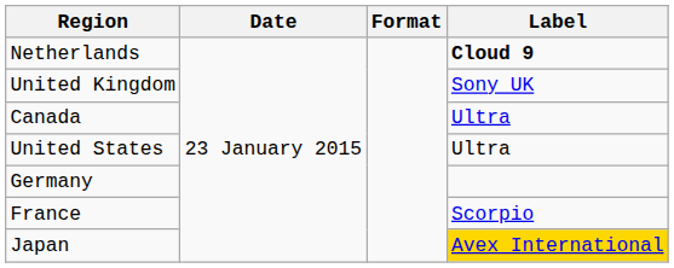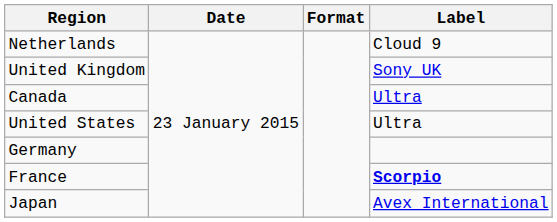Netherlands | Label: bold -> normal
France | Label: normal -> bold
Japan | Label: gold background -> no background
